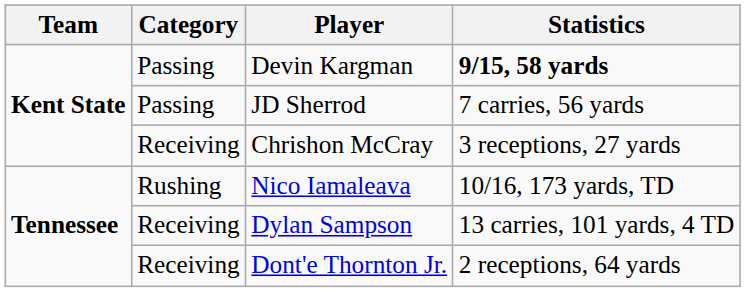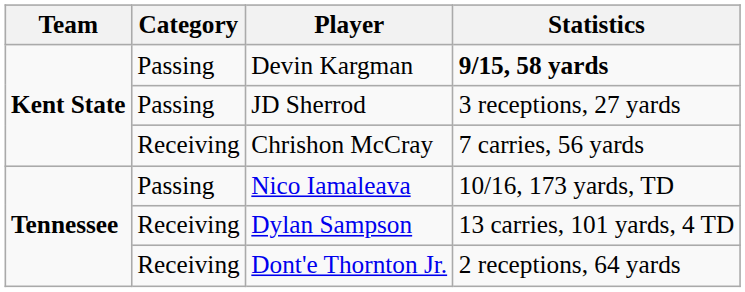JD Sherrod | Statistics: 7 carries, 56 yards -> 3 receptions, 27 yards
Chrishon McCray | Statistics: 3 receptions, 27 yards -> 7 carries, 56 yards
Nico Iamaleava | Category: Rushing -> Passing
